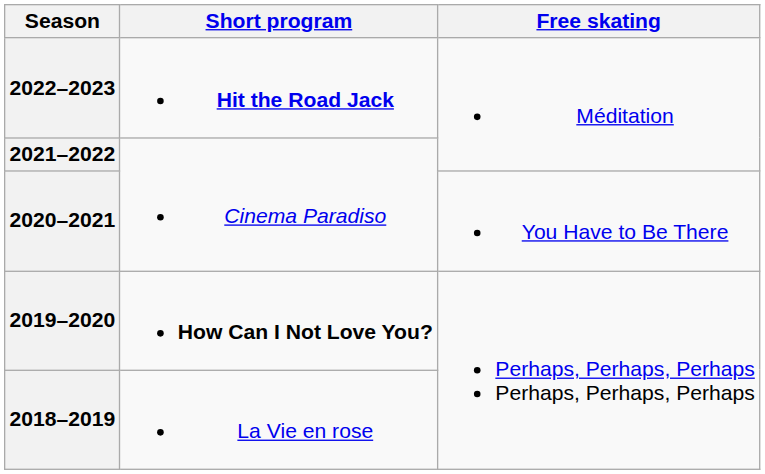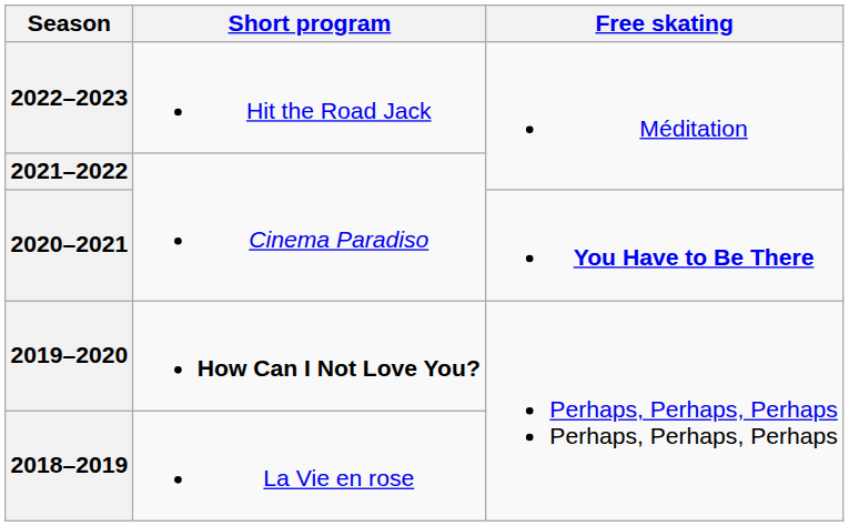2022–2023 | Short program: bold -> normal
2020–2021 | Free skating: normal -> bold
